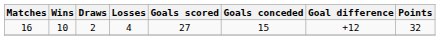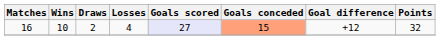16 | Goals scored: no background -> lavender background
16 | Goals conceded: no background -> lightsalmon background
